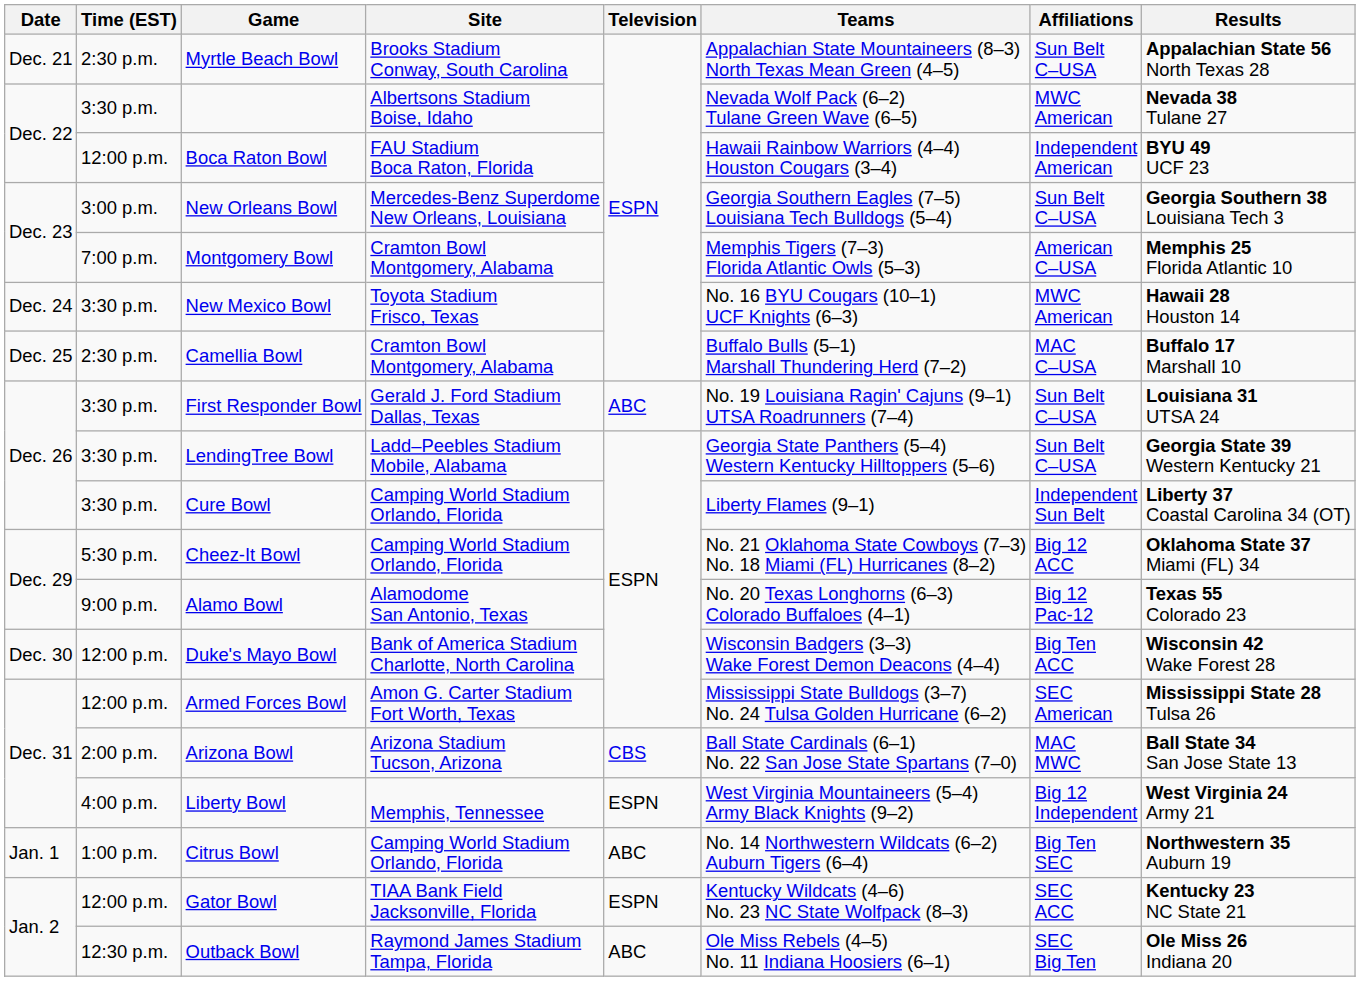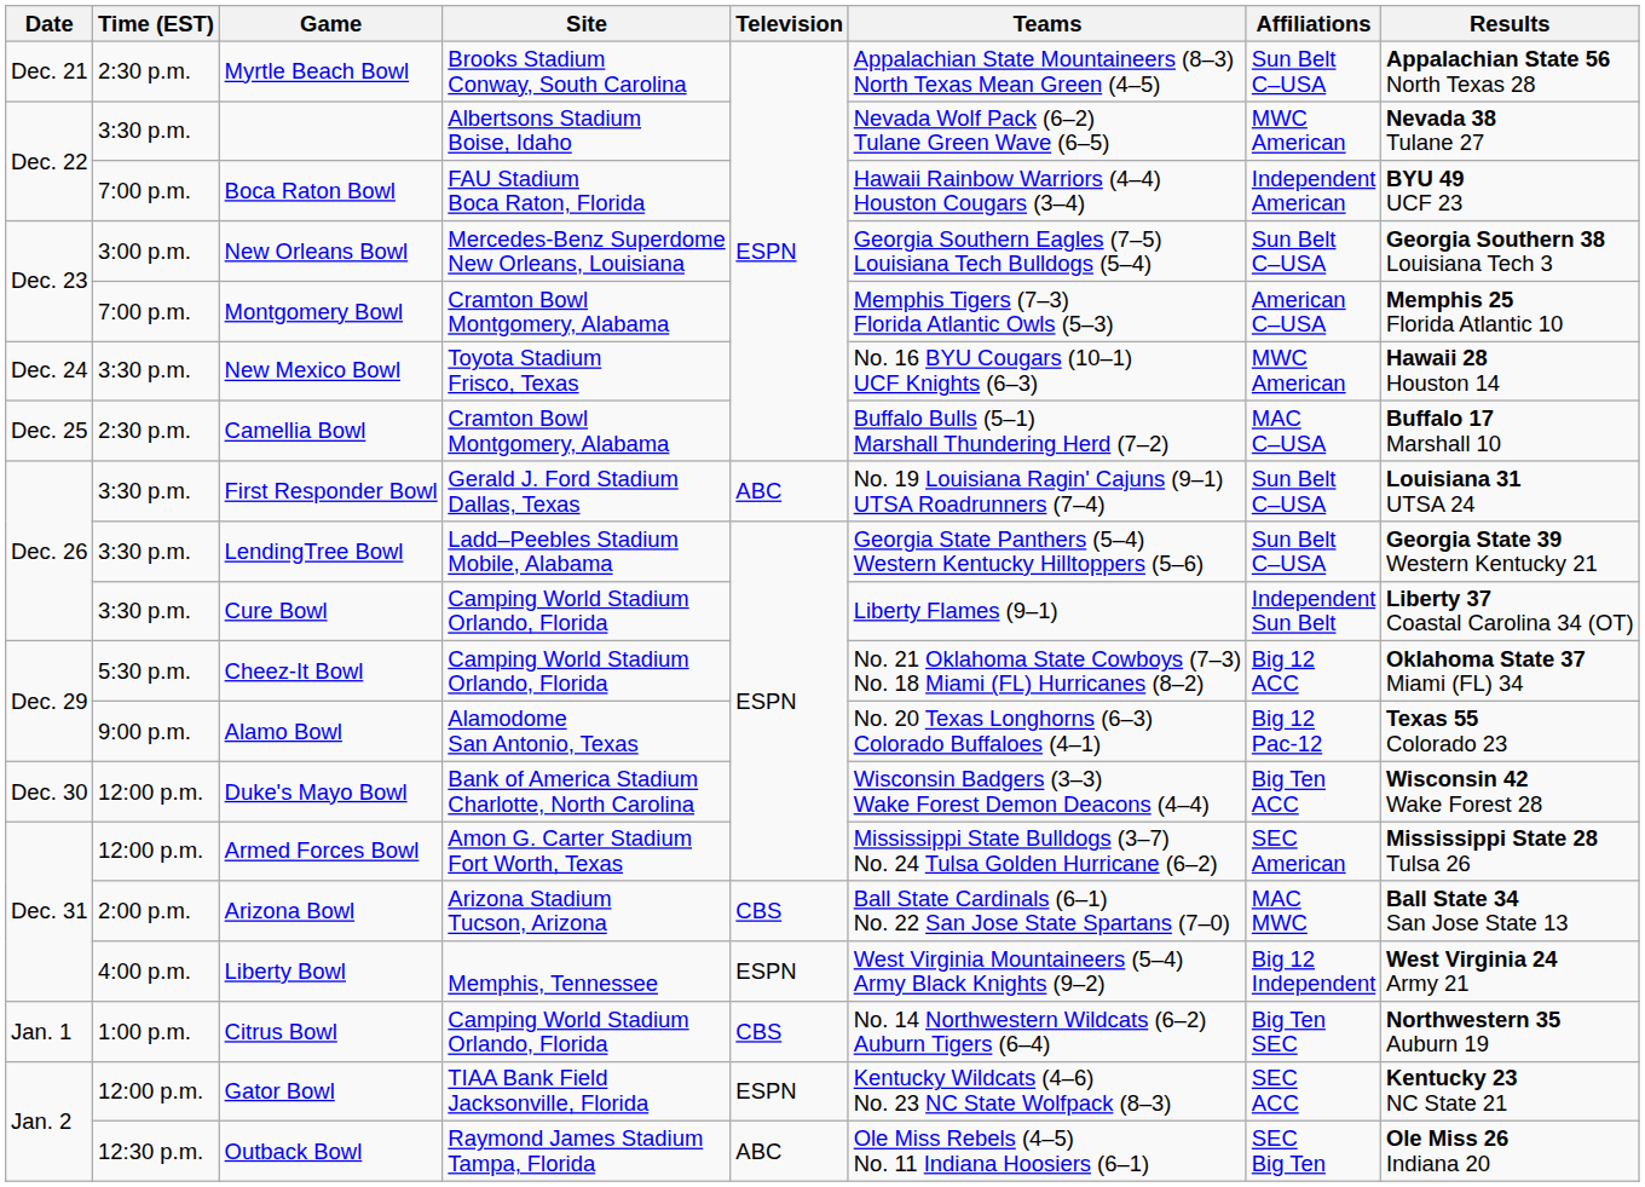Boca Raton Bowl | Time (EST): 12:00 p.m. -> 7:00 p.m.
Citrus Bowl | Television: ABC -> CBS
